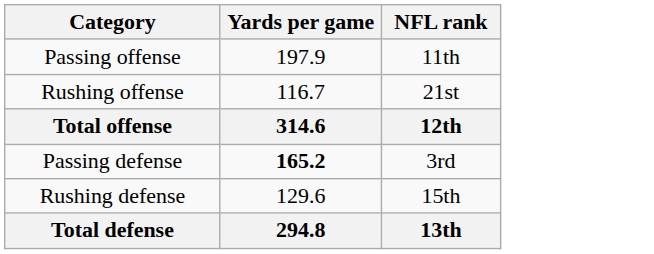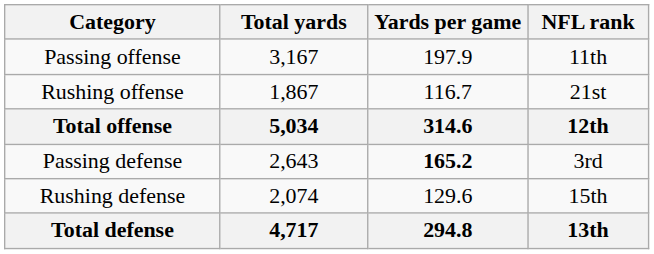+ column: Total yards | 3,167 | 1,867 | 5,034 | 2,643 | 2,074 | 4,717
